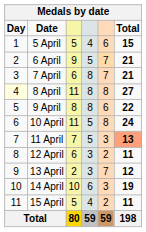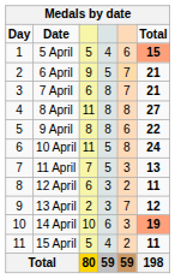5 April | Total: no background -> lightsalmon background
8 April | Day: lightyellow background -> no background
11 April | Total: lightsalmon background -> no background
14 April | Total: no background -> lightsalmon background
